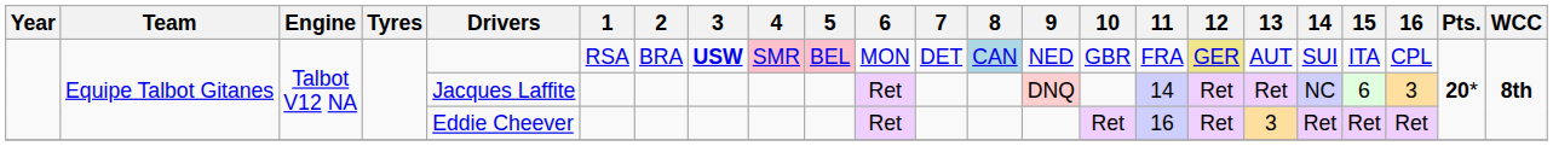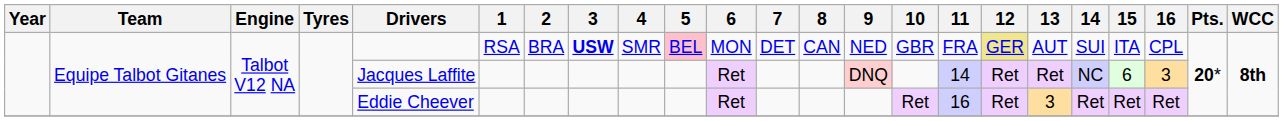row 2 | 4: pink background -> no background
row 2 | 8: lightblue background -> no background
